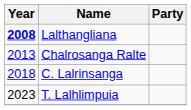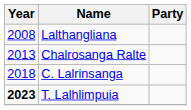Lalthangliana | Year: bold -> normal
T. Lalhlimpuia | Year: normal -> bold
